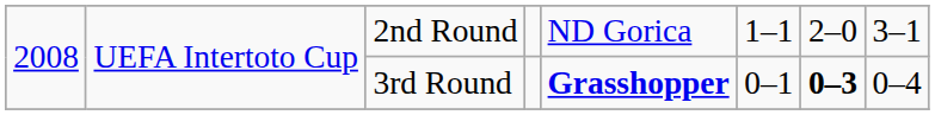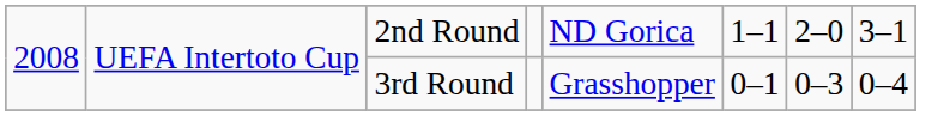UEFA Intertoto Cup / 3rd Round | column 5: bold -> normal
UEFA Intertoto Cup / 3rd Round | column 7: bold -> normal
